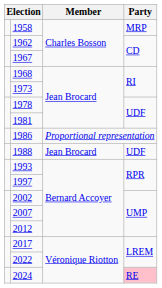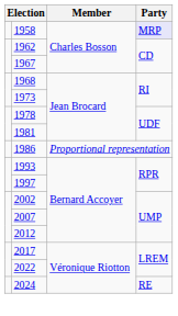1958 | Party: no background -> lavender background
- row: 1988 | Jean Brocard | UDF
2024 | Party: pink background -> no background
